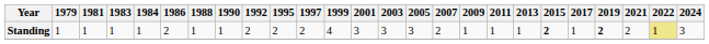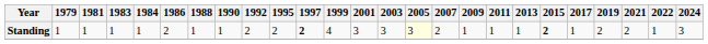Standing | 1997: normal -> bold
Standing | 2005: no background -> lightyellow background
Standing | 2019: bold -> normal
Standing | 2022: khaki background -> no background
